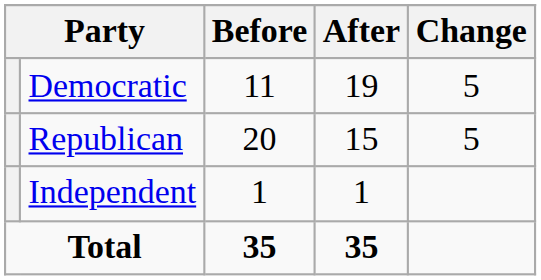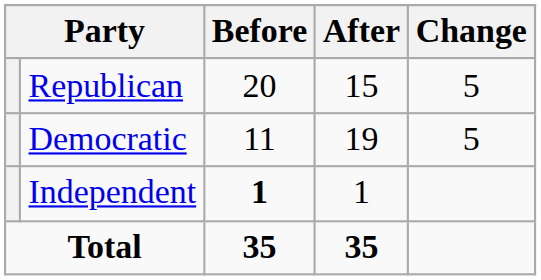rows swapped: Democratic <-> Republican
Independent | Before: normal -> bold
